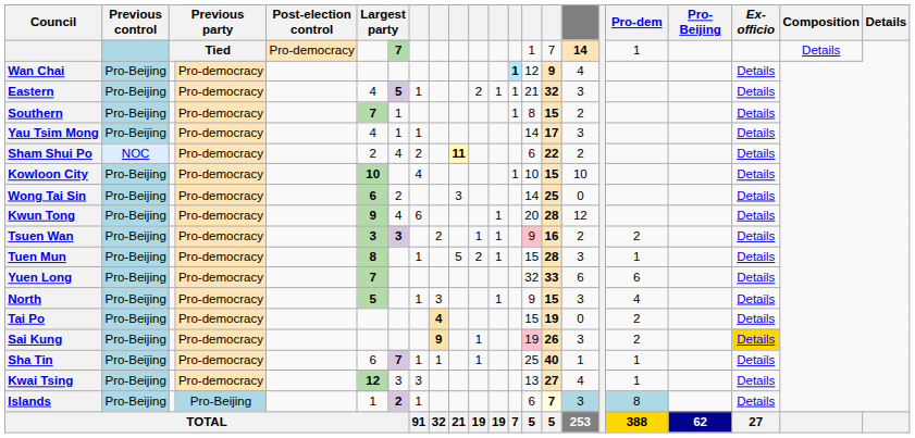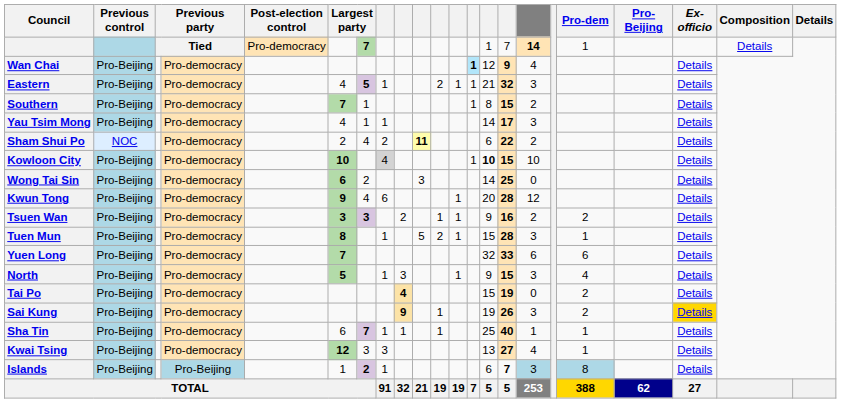Kowloon City | column 8: no background -> lightgrey background
Kowloon City | column 14: normal -> bold
Tsuen Wan | column 14: pink background -> no background
Sai Kung | column 14: pink background -> no background
Islands | column 15: lightyellow background -> no background
